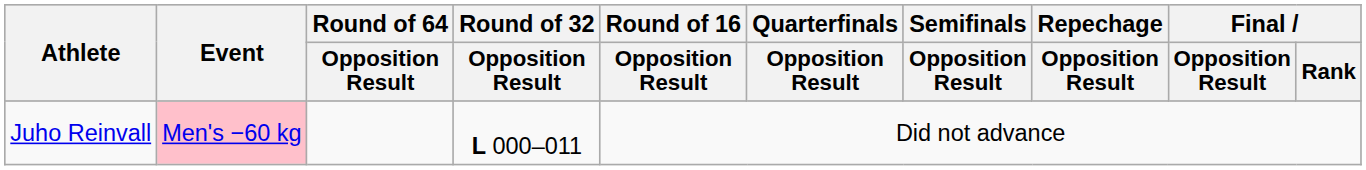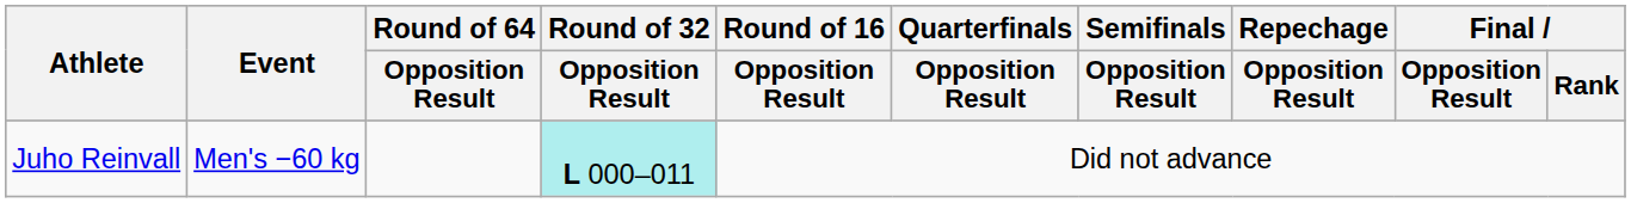Juho Reinvall | Event: pink background -> no background
Juho Reinvall | Round of 32 / Opposition Result: no background -> paleturquoise background
